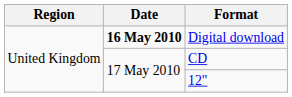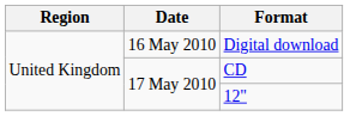Digital download | Date: bold -> normal
